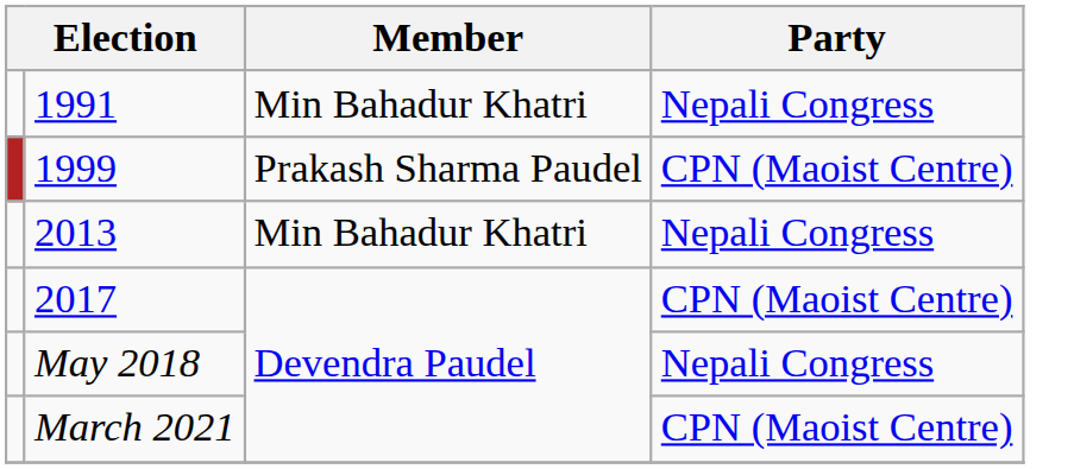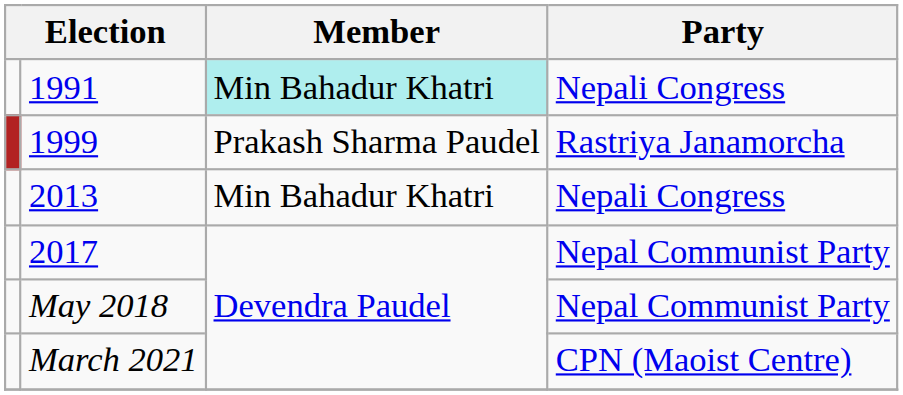1991 | Member: no background -> paleturquoise background
1999 | Party: CPN (Maoist Centre) -> Rastriya Janamorcha
2017 | Party: CPN (Maoist Centre) -> Nepal Communist Party
May 2018 | Party: Nepali Congress -> Nepal Communist Party
